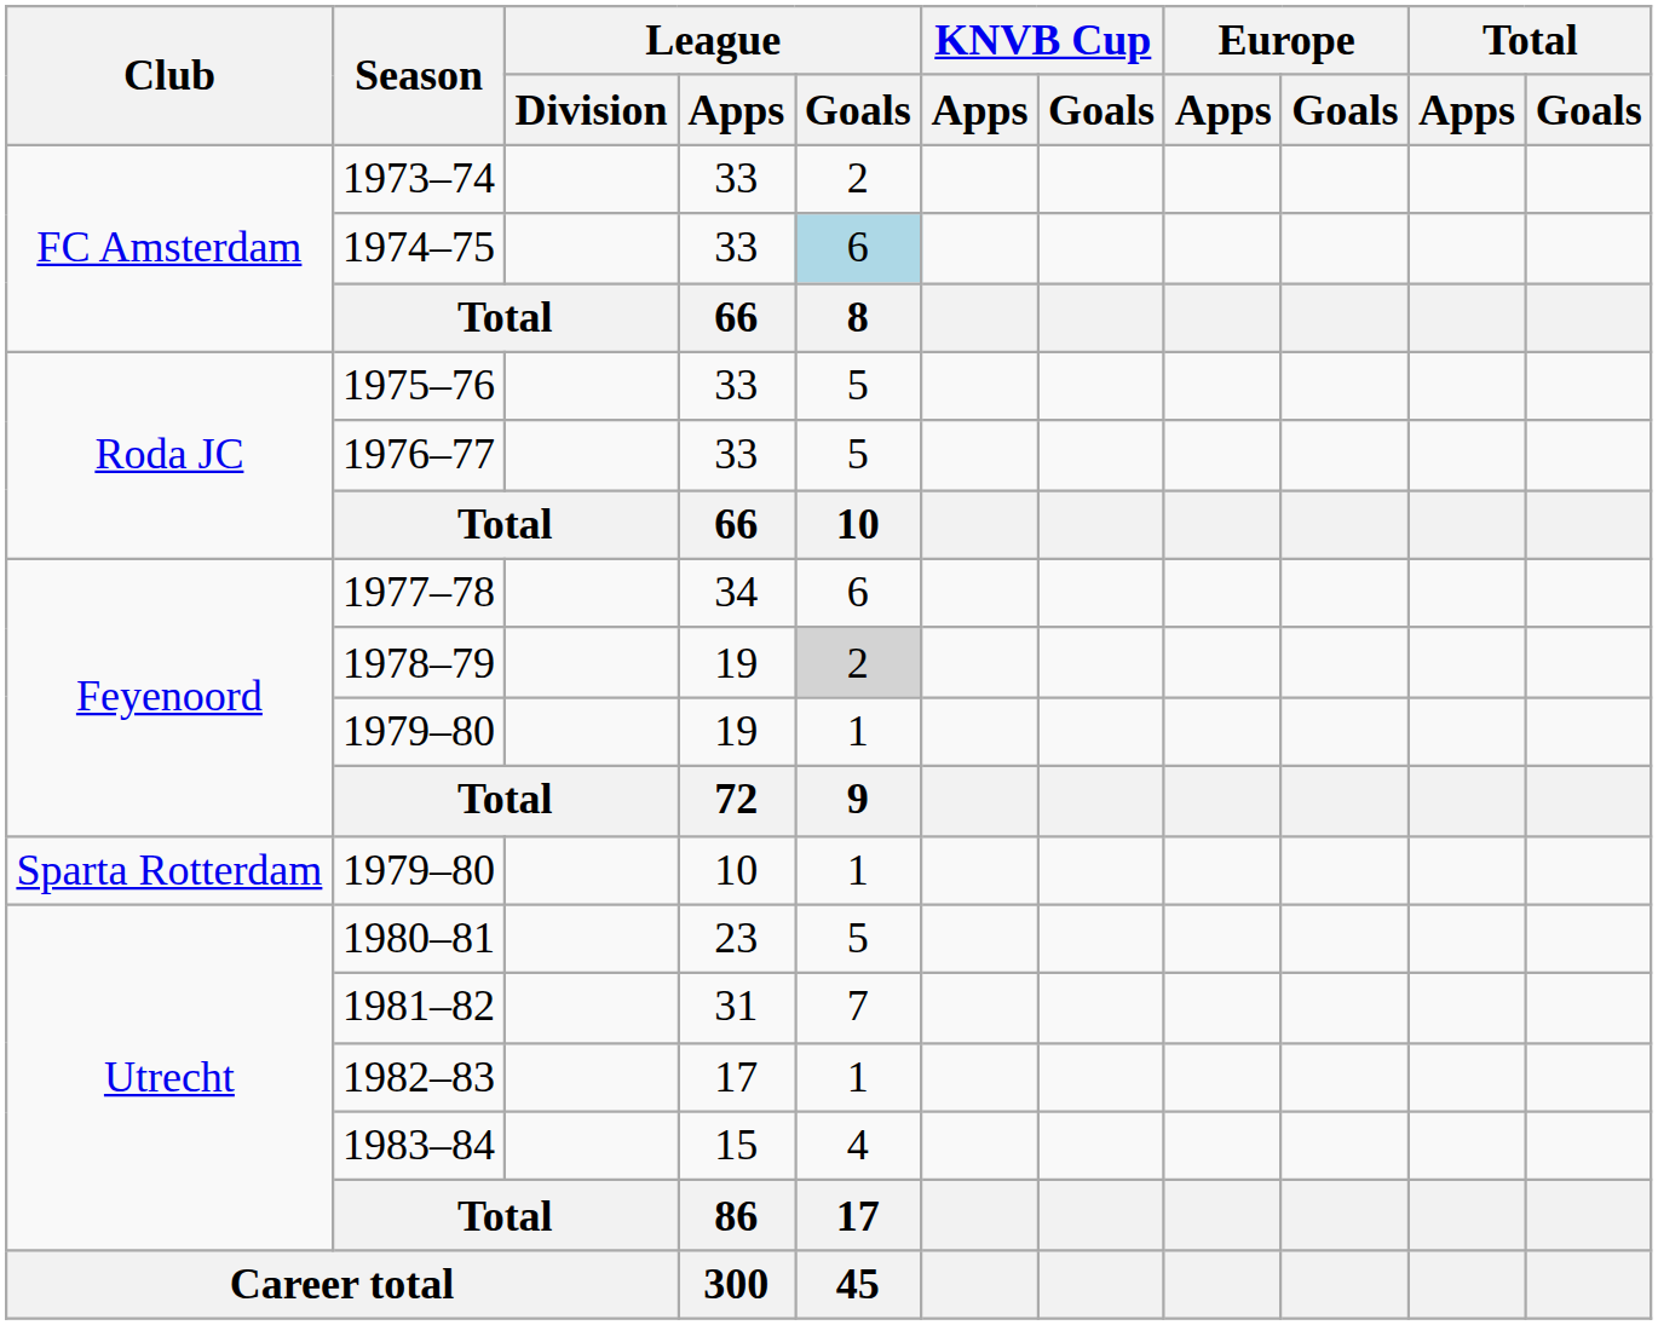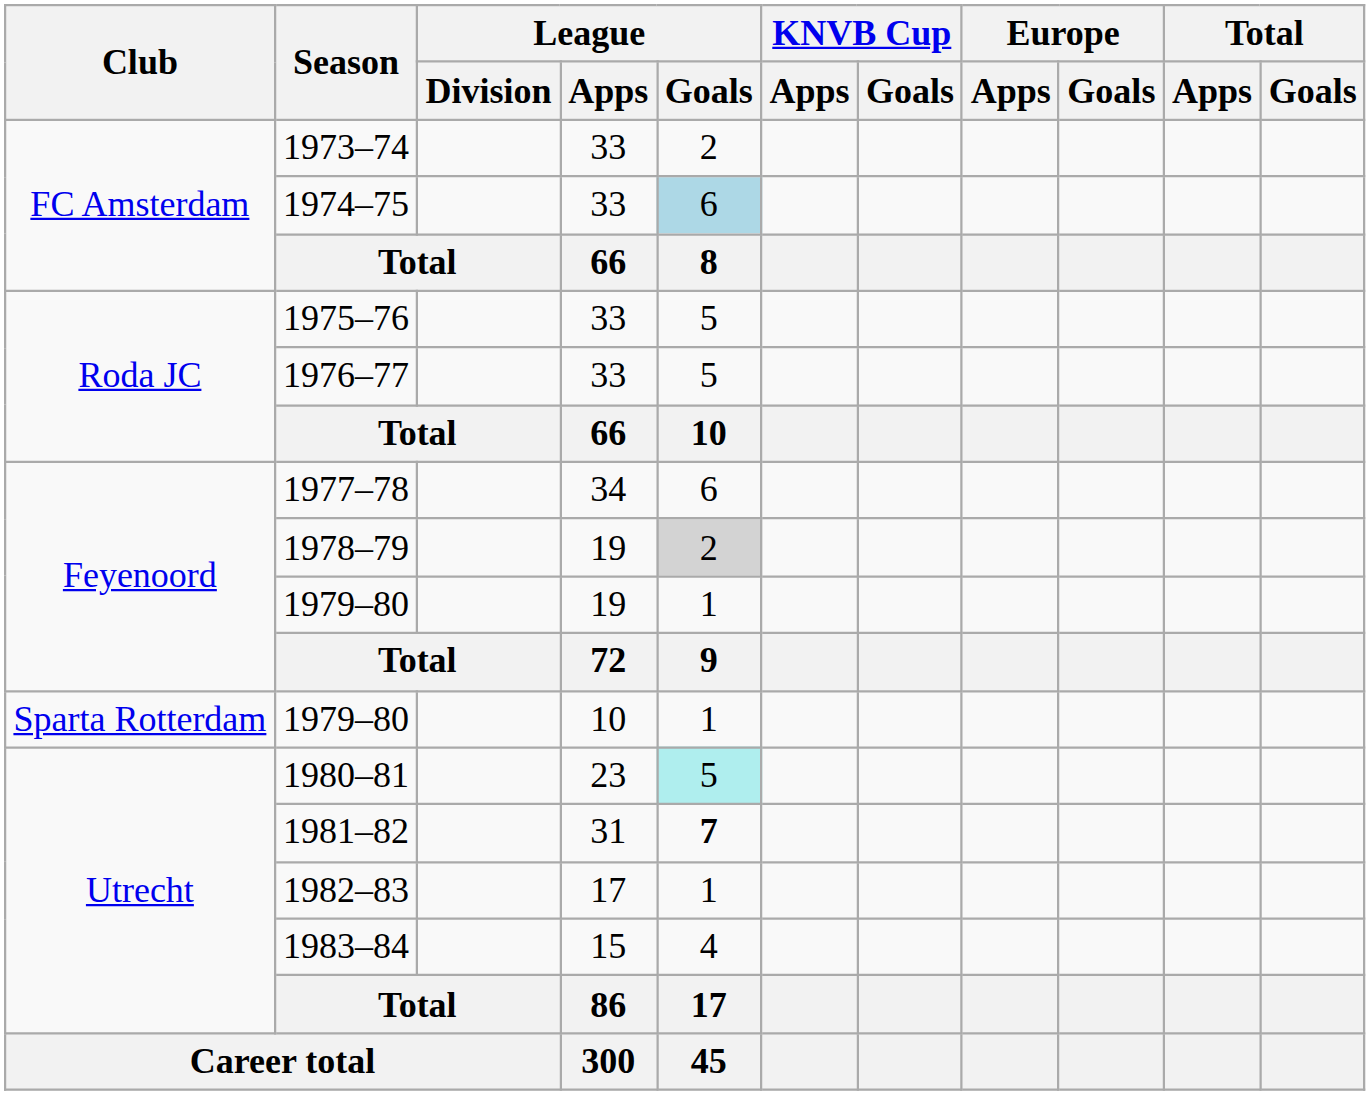1980–81 | League / Goals: no background -> paleturquoise background
1981–82 | League / Goals: normal -> bold
